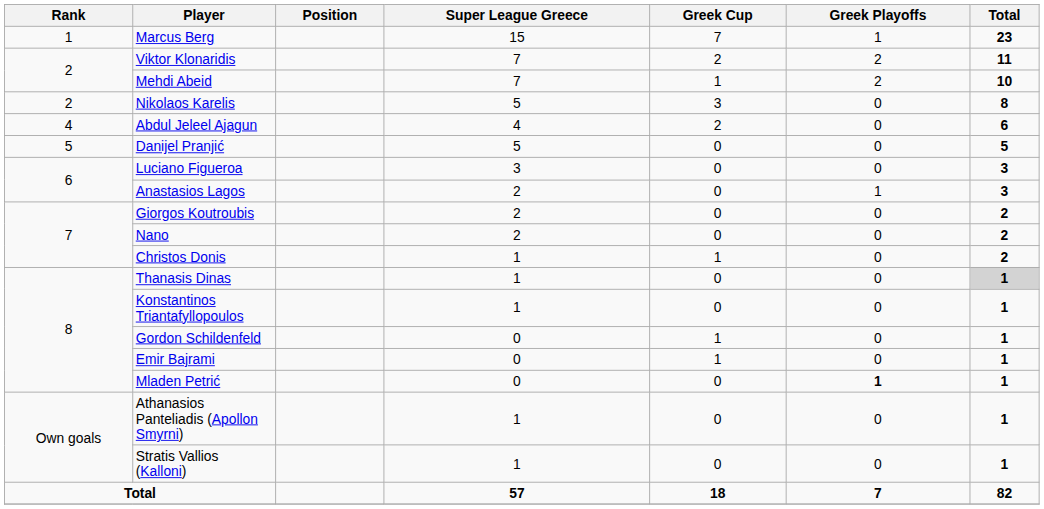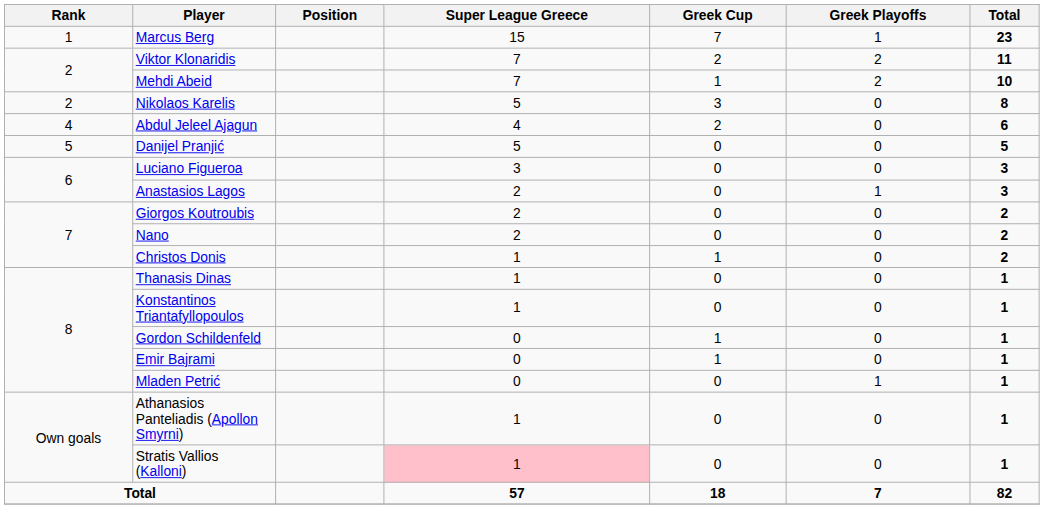Thanasis Dinas | Total: lightgrey background -> no background
Mladen Petrić | Greek Playoffs: bold -> normal
Stratis Vallios (Kalloni) | Super League Greece: no background -> pink background
